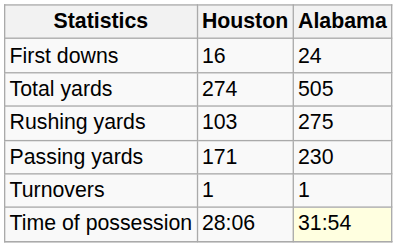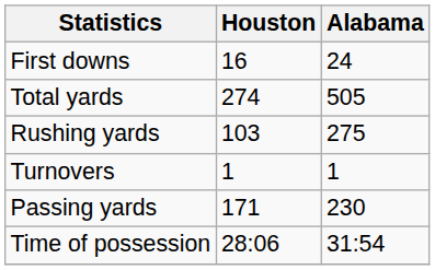rows swapped: Passing yards <-> Turnovers
Time of possession | Alabama: lightyellow background -> no background
